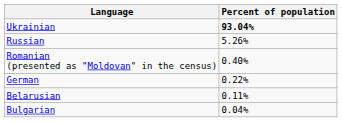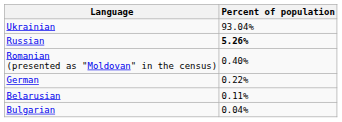Ukrainian | Percent of population: bold -> normal
Russian | Percent of population: normal -> bold
